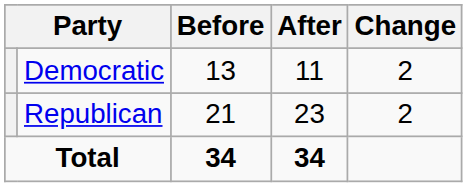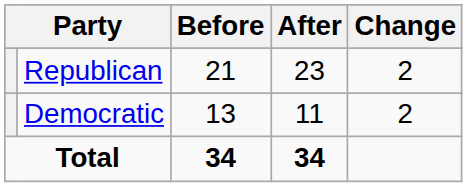rows swapped: Republican <-> Democratic
